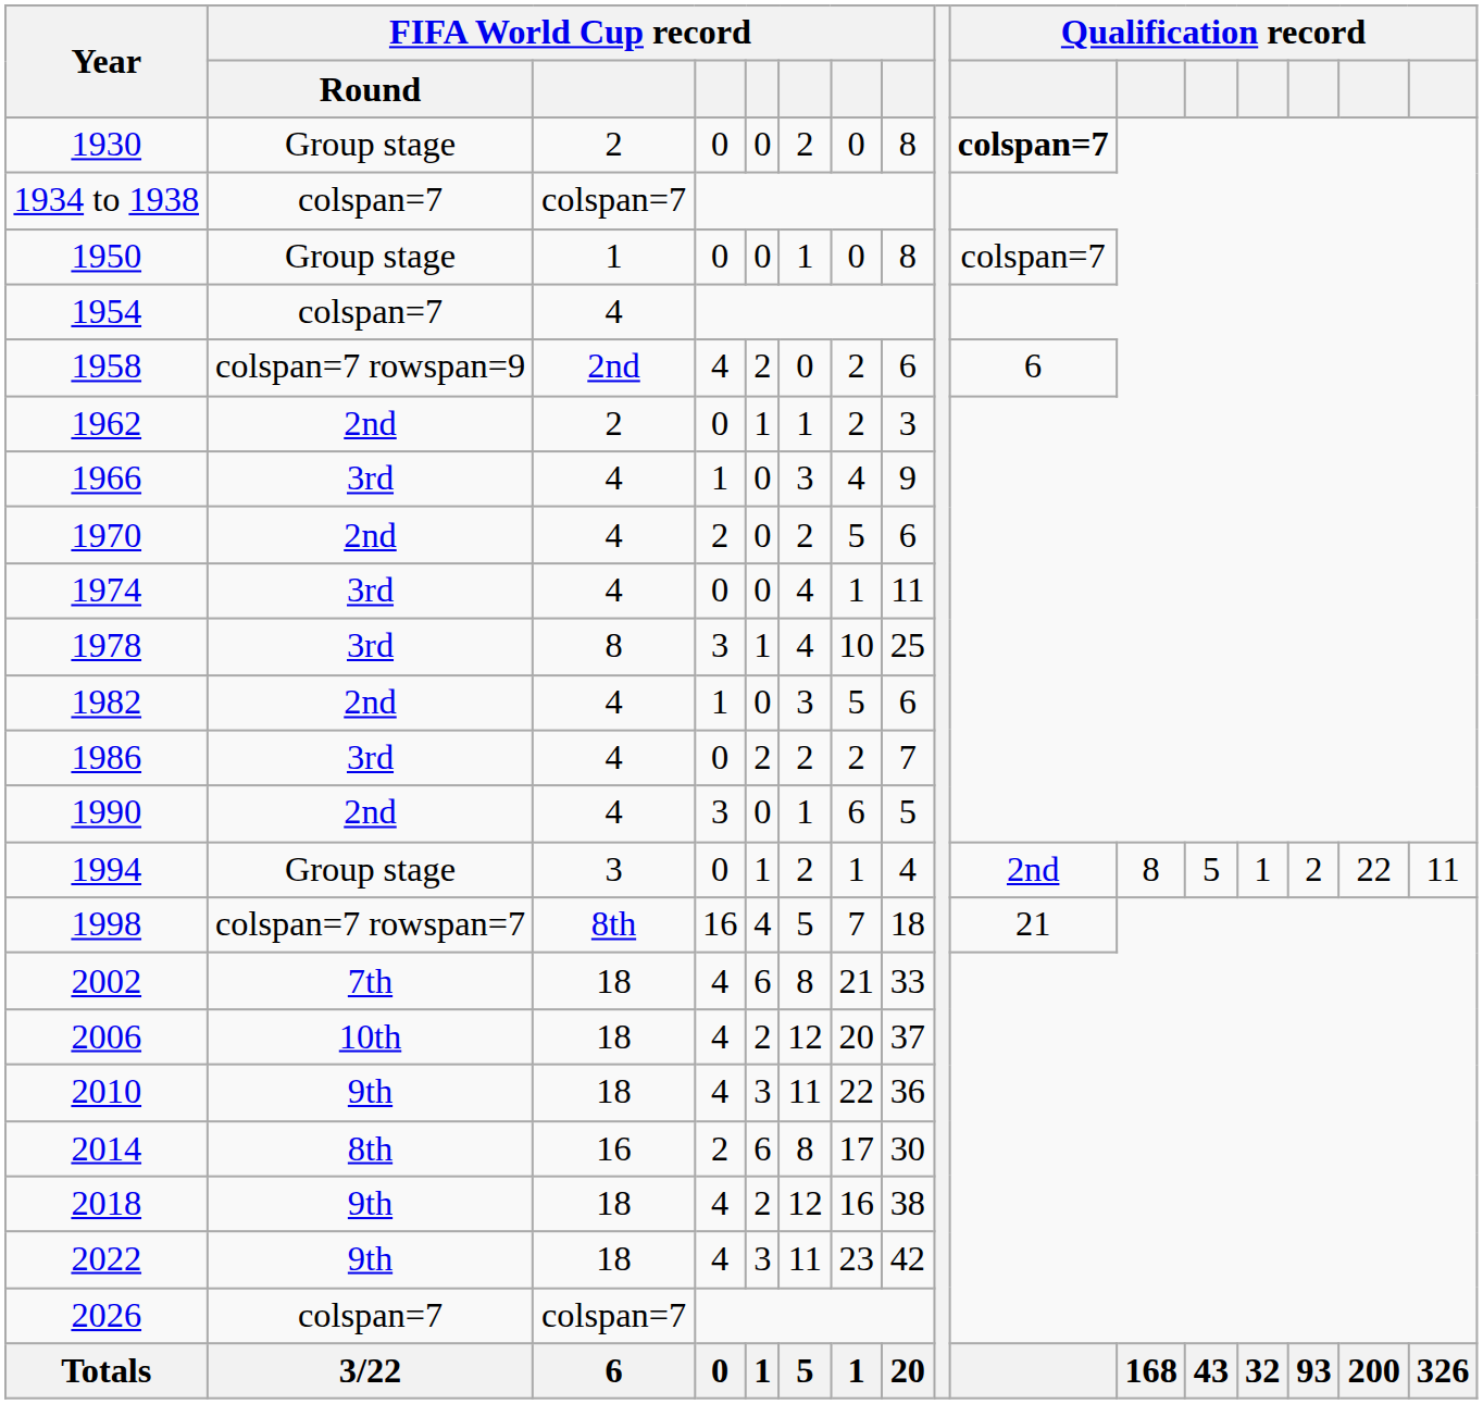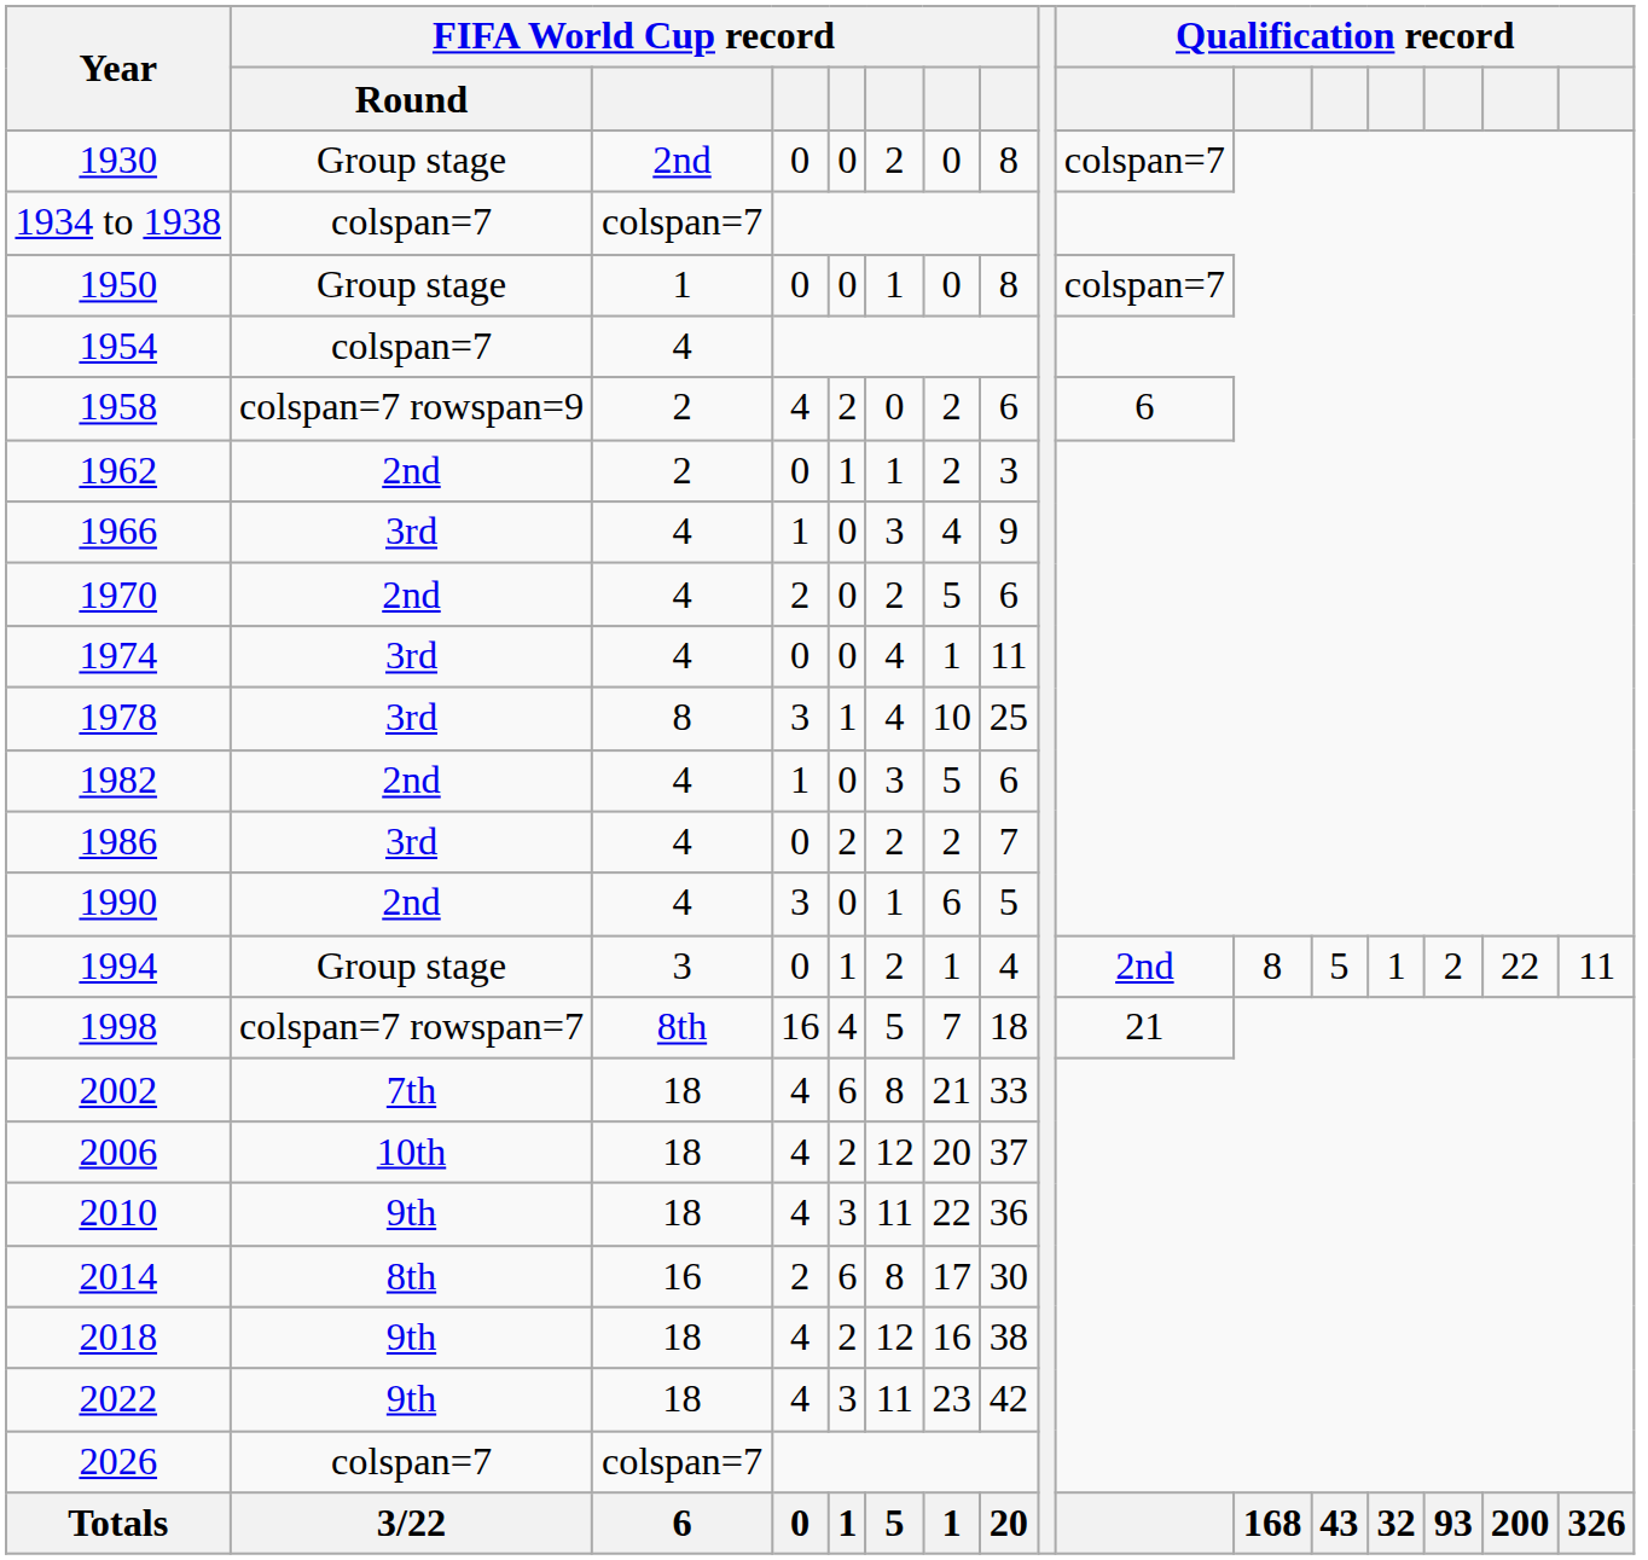1930 | column 3: 2 -> 2nd
1930 | column 10: bold -> normal
1958 | column 3: 2nd -> 2
